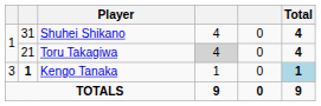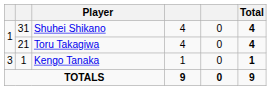Toru Takagiwa | column 4: lightgrey background -> no background
Kengo Tanaka | column 2: bold -> normal
Kengo Tanaka | Total: lightblue background -> no background
